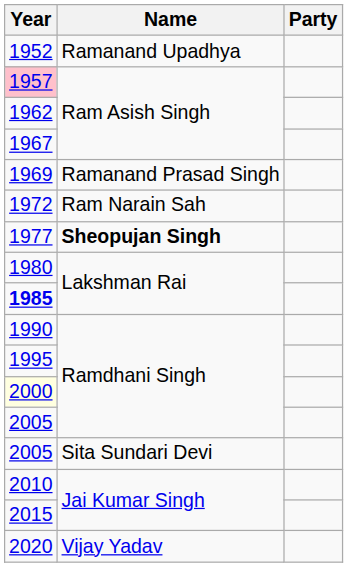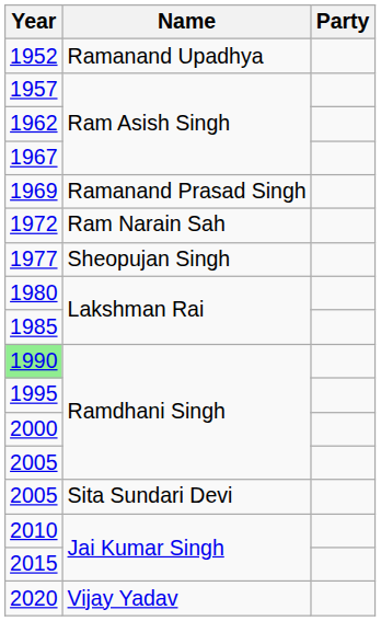1957 | Year: pink background -> no background
1977 | Name: bold -> normal
1985 | Year: bold -> normal
1990 | Year: no background -> lightgreen background
2000 | Year: lightyellow background -> no background
